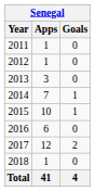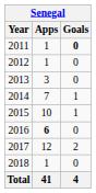2011 | Goals: normal -> bold
2016 | Apps: normal -> bold
